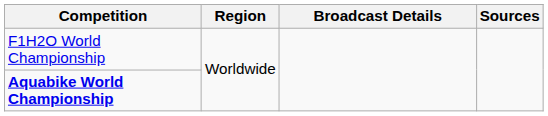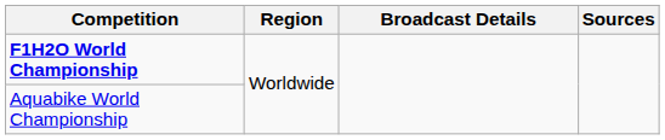F1H2O World Championship | Competition: normal -> bold
Aquabike World Championship | Competition: bold -> normal
